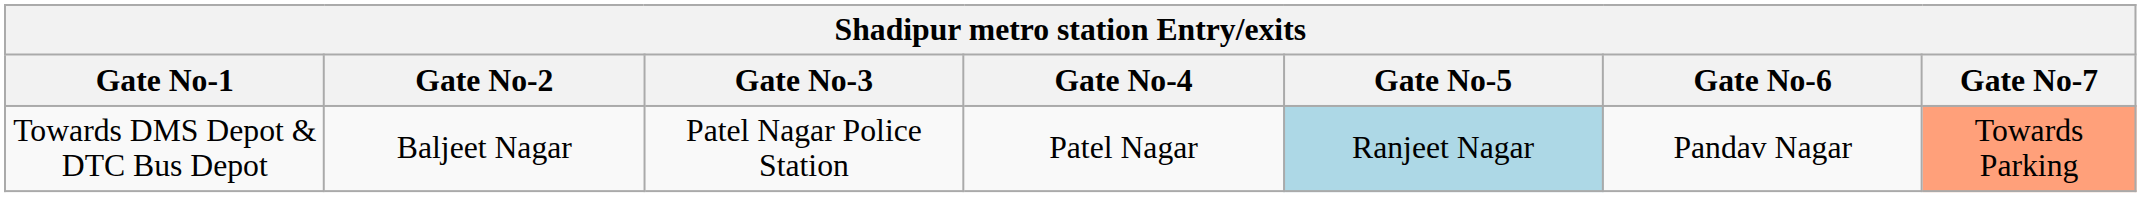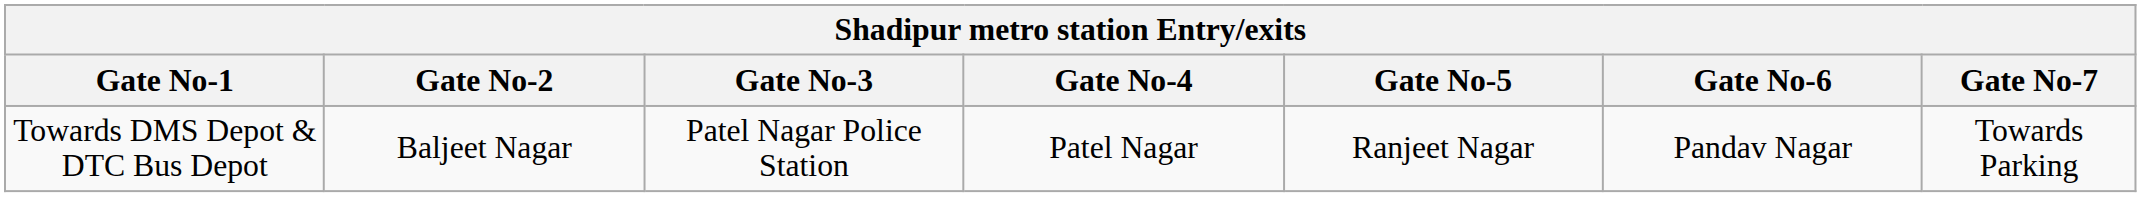Towards DMS Depot & DTC Bus Depot | Gate No-5: lightblue background -> no background
Towards DMS Depot & DTC Bus Depot | Gate No-7: lightsalmon background -> no background
